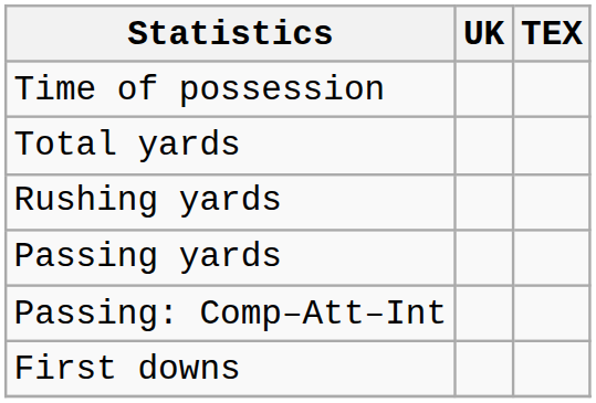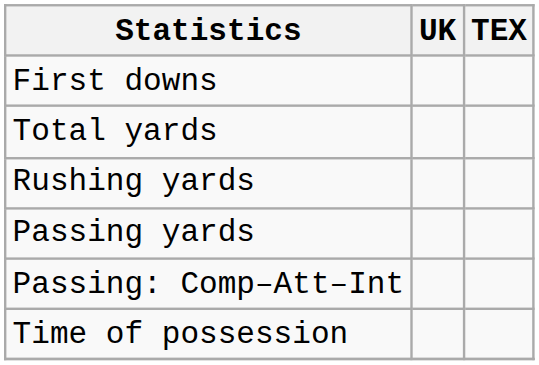rows swapped: First downs <-> Time of possession
